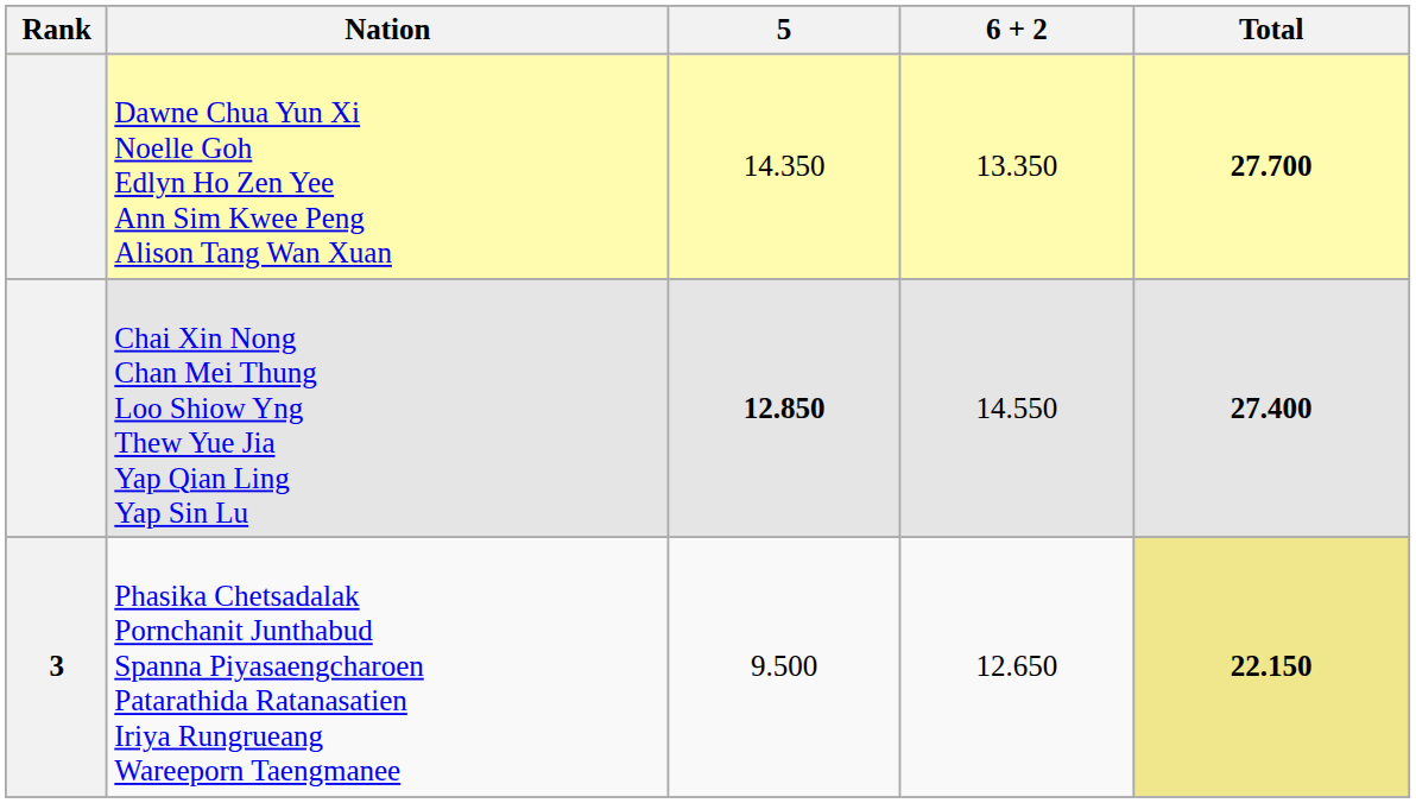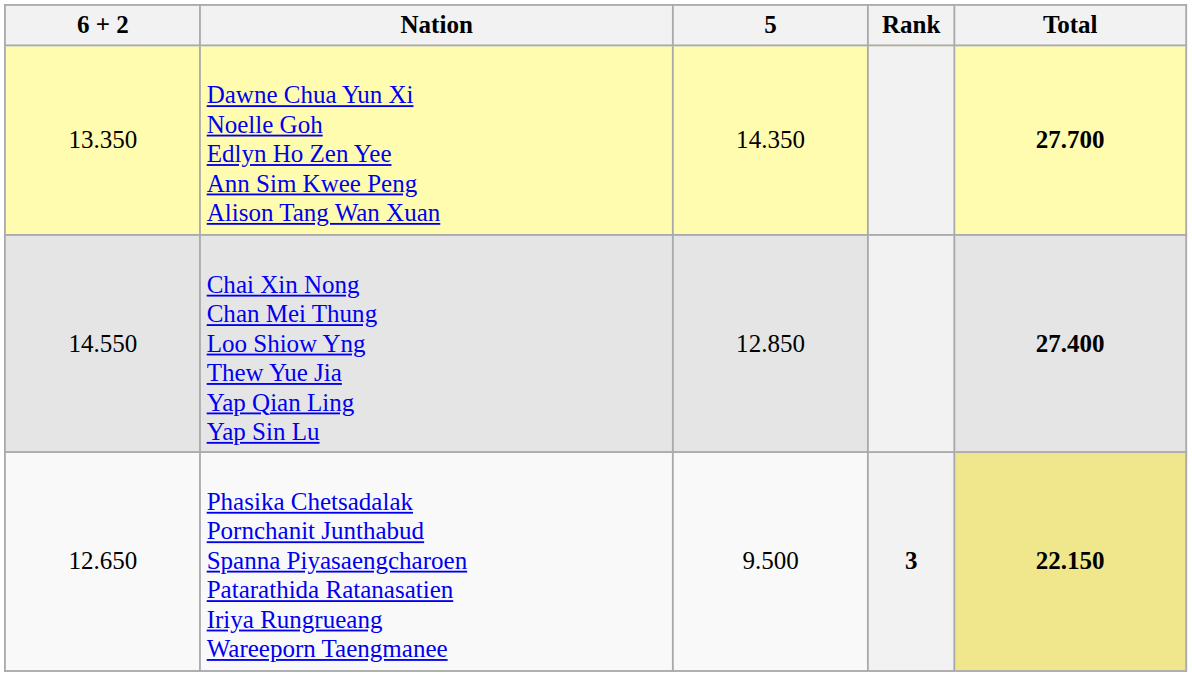columns swapped: Rank <-> 6 + 2
row 3 | 5: bold -> normal
